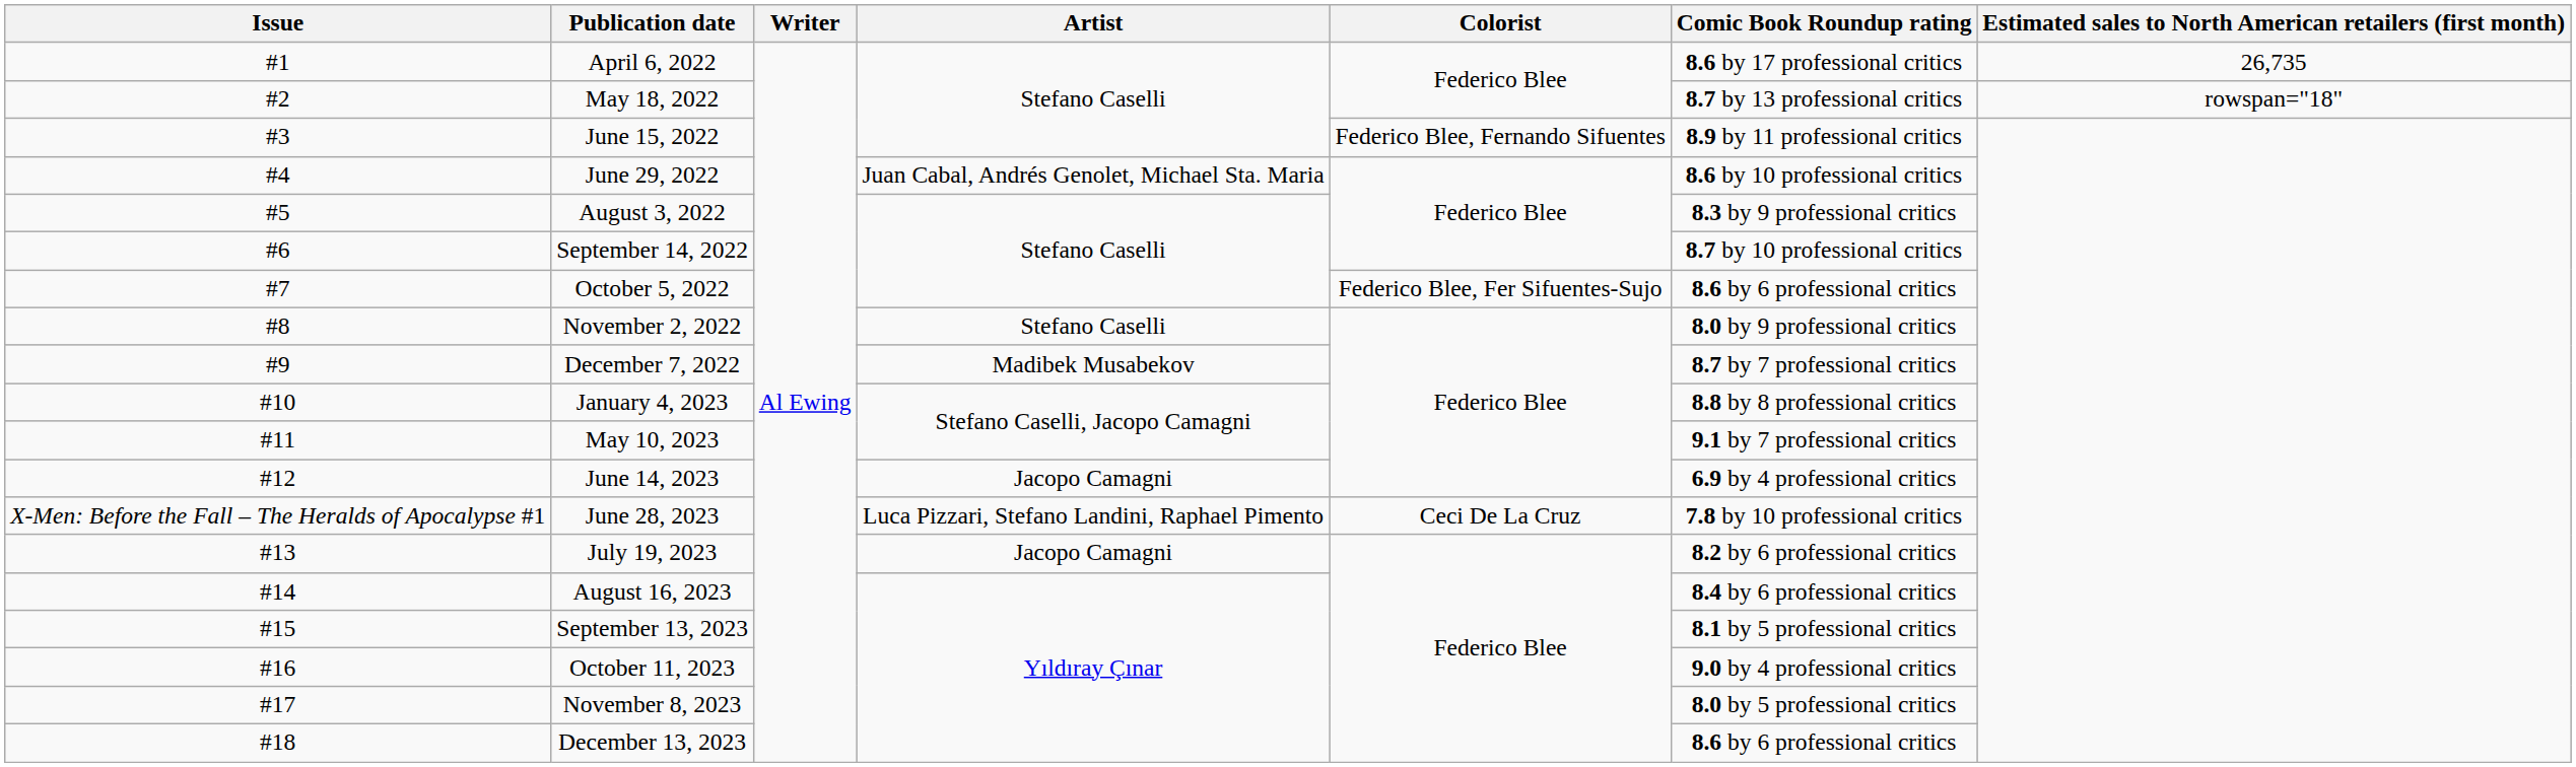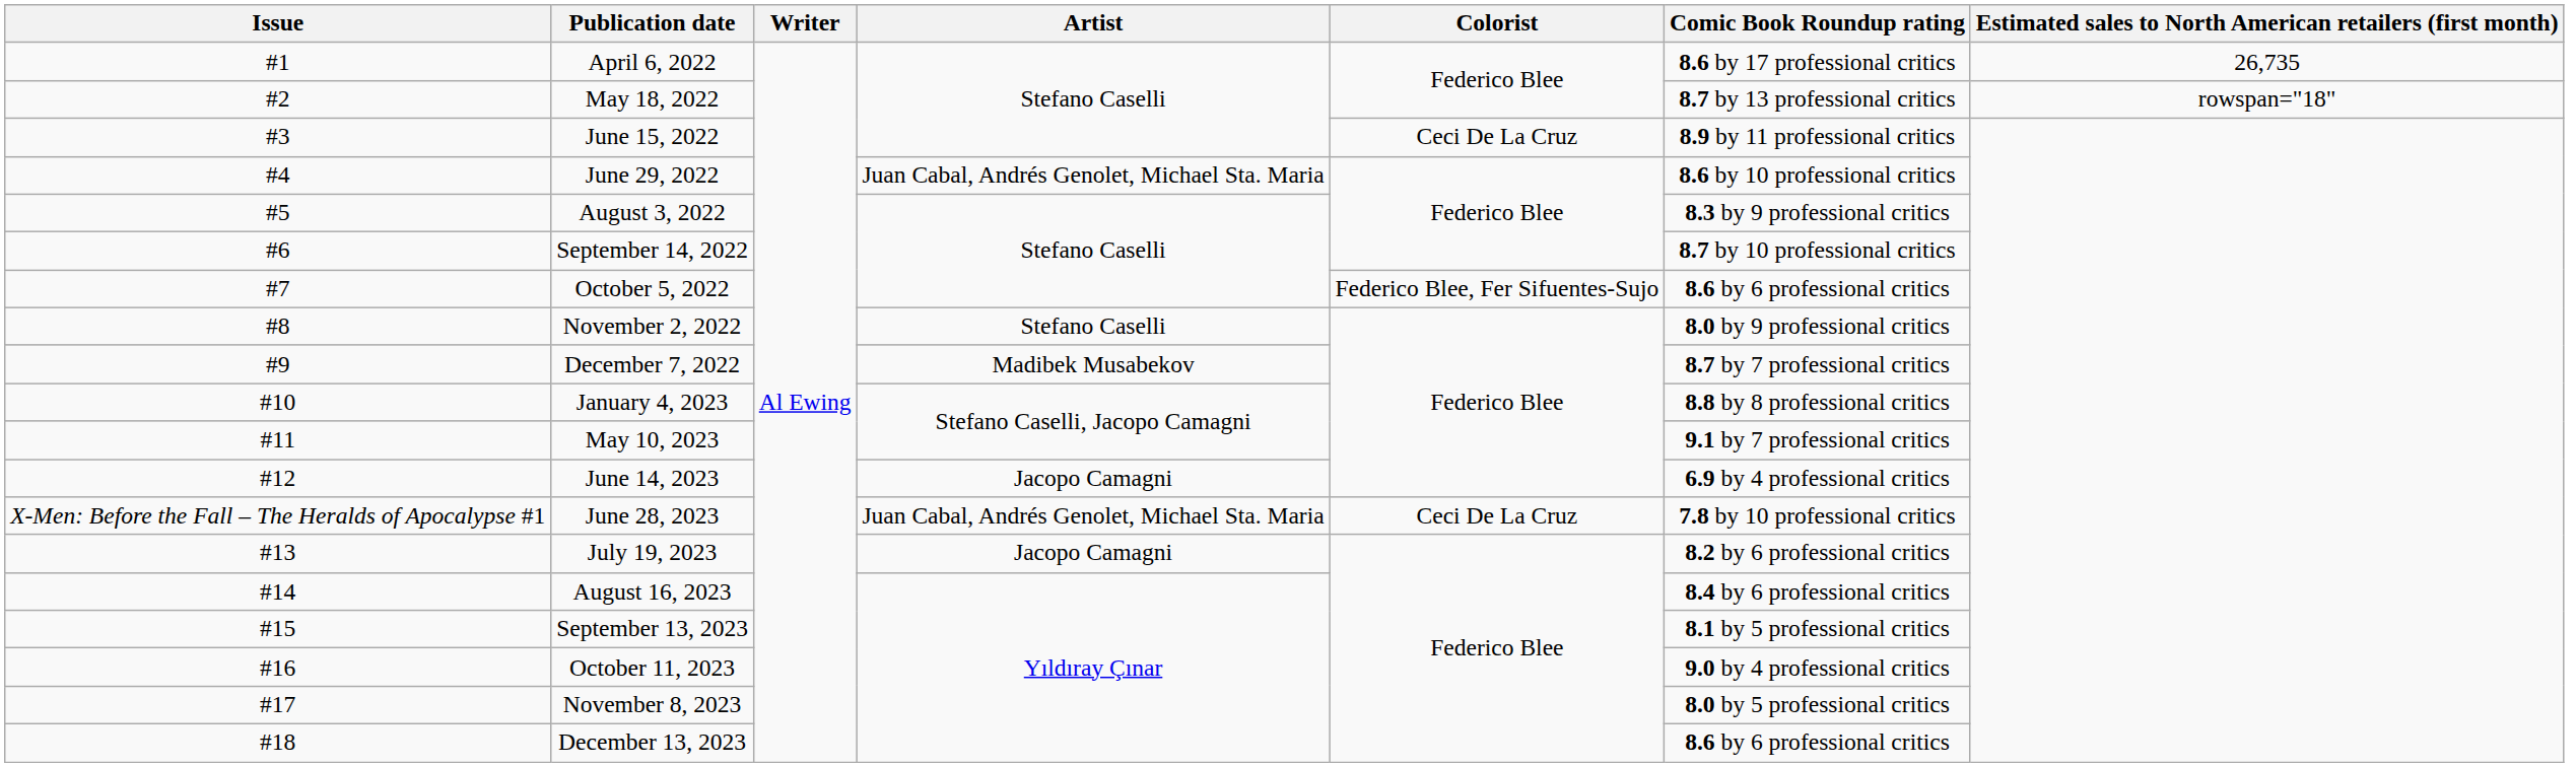June 15, 2022 | Colorist: Federico Blee, Fernando Sifuentes -> Ceci De La Cruz
June 28, 2023 | Artist: Luca Pizzari, Stefano Landini, Raphael Pimento -> Juan Cabal, Andrés Genolet, Michael Sta. Maria
